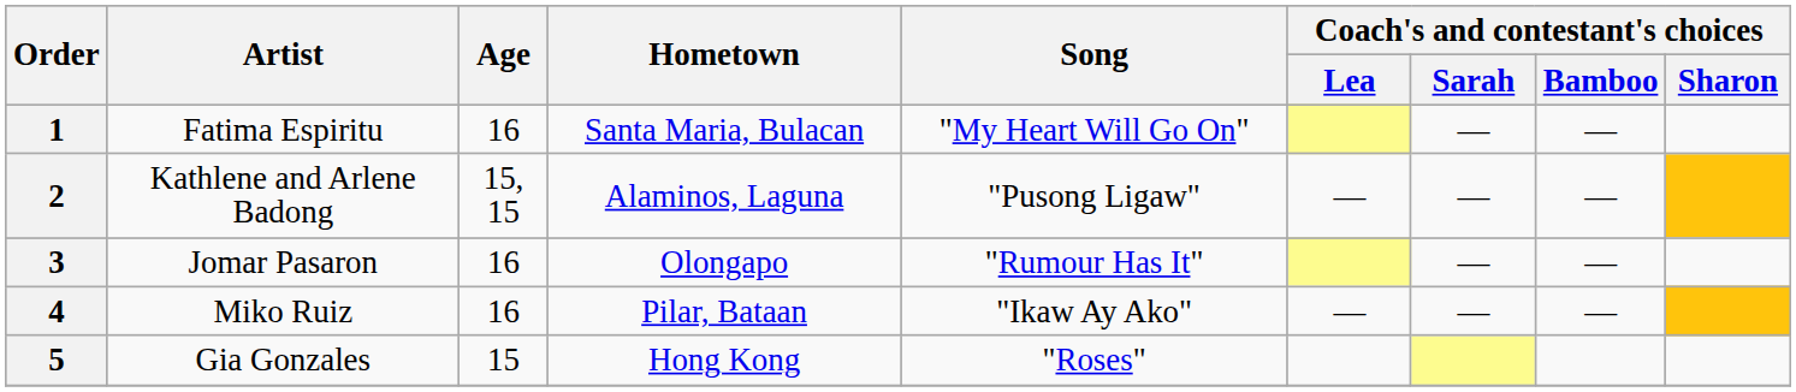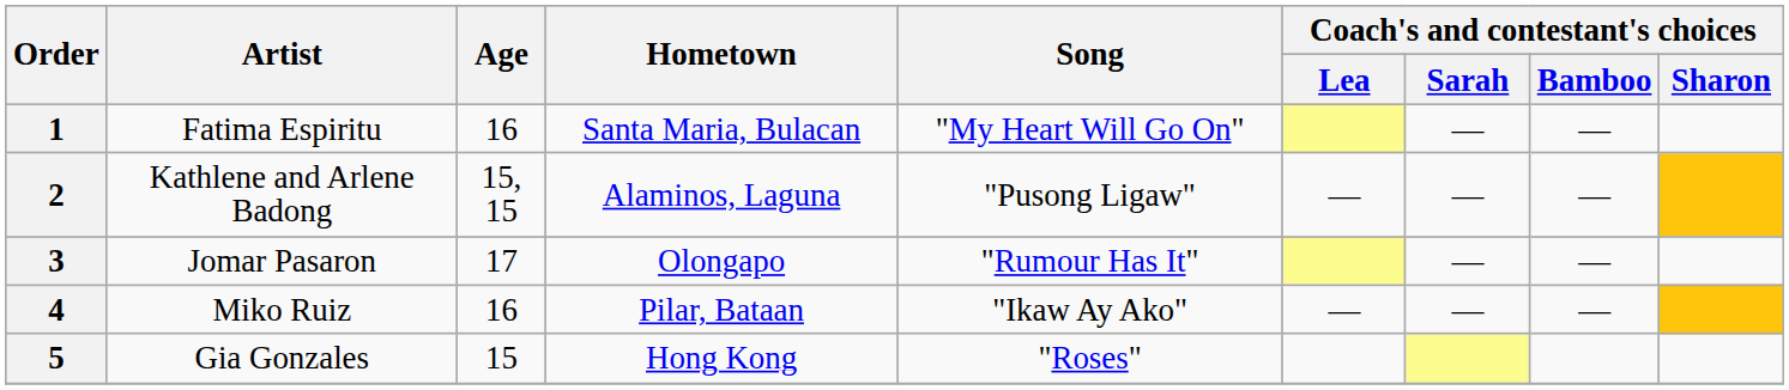3 | Age: 16 -> 17
